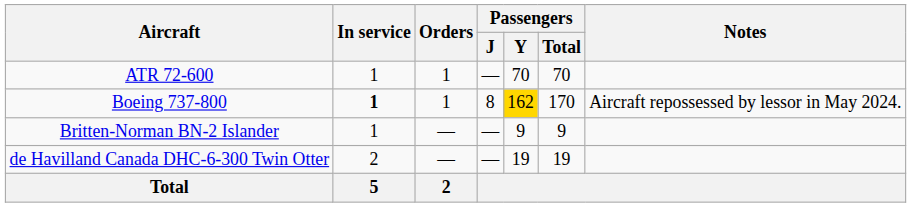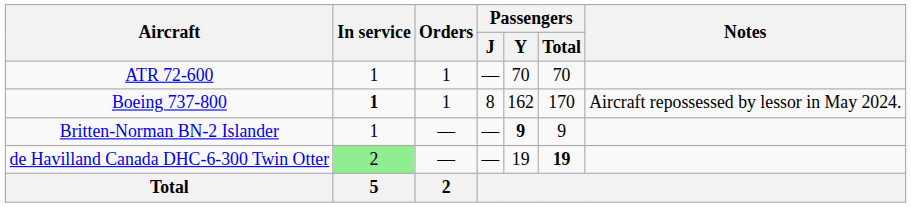Boeing 737-800 | Passengers / Y: gold background -> no background
Britten-Norman BN-2 Islander | Passengers / Y: normal -> bold
de Havilland Canada DHC-6-300 Twin Otter | In service: no background -> lightgreen background
de Havilland Canada DHC-6-300 Twin Otter | Passengers / Total: normal -> bold
